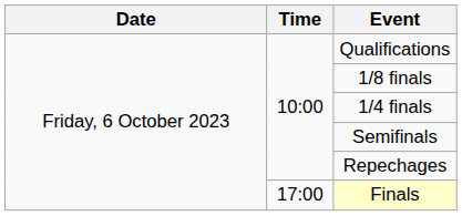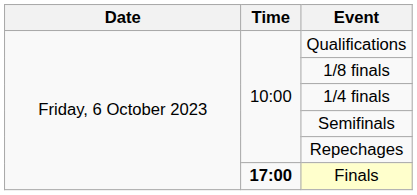Finals | Time: normal -> bold
